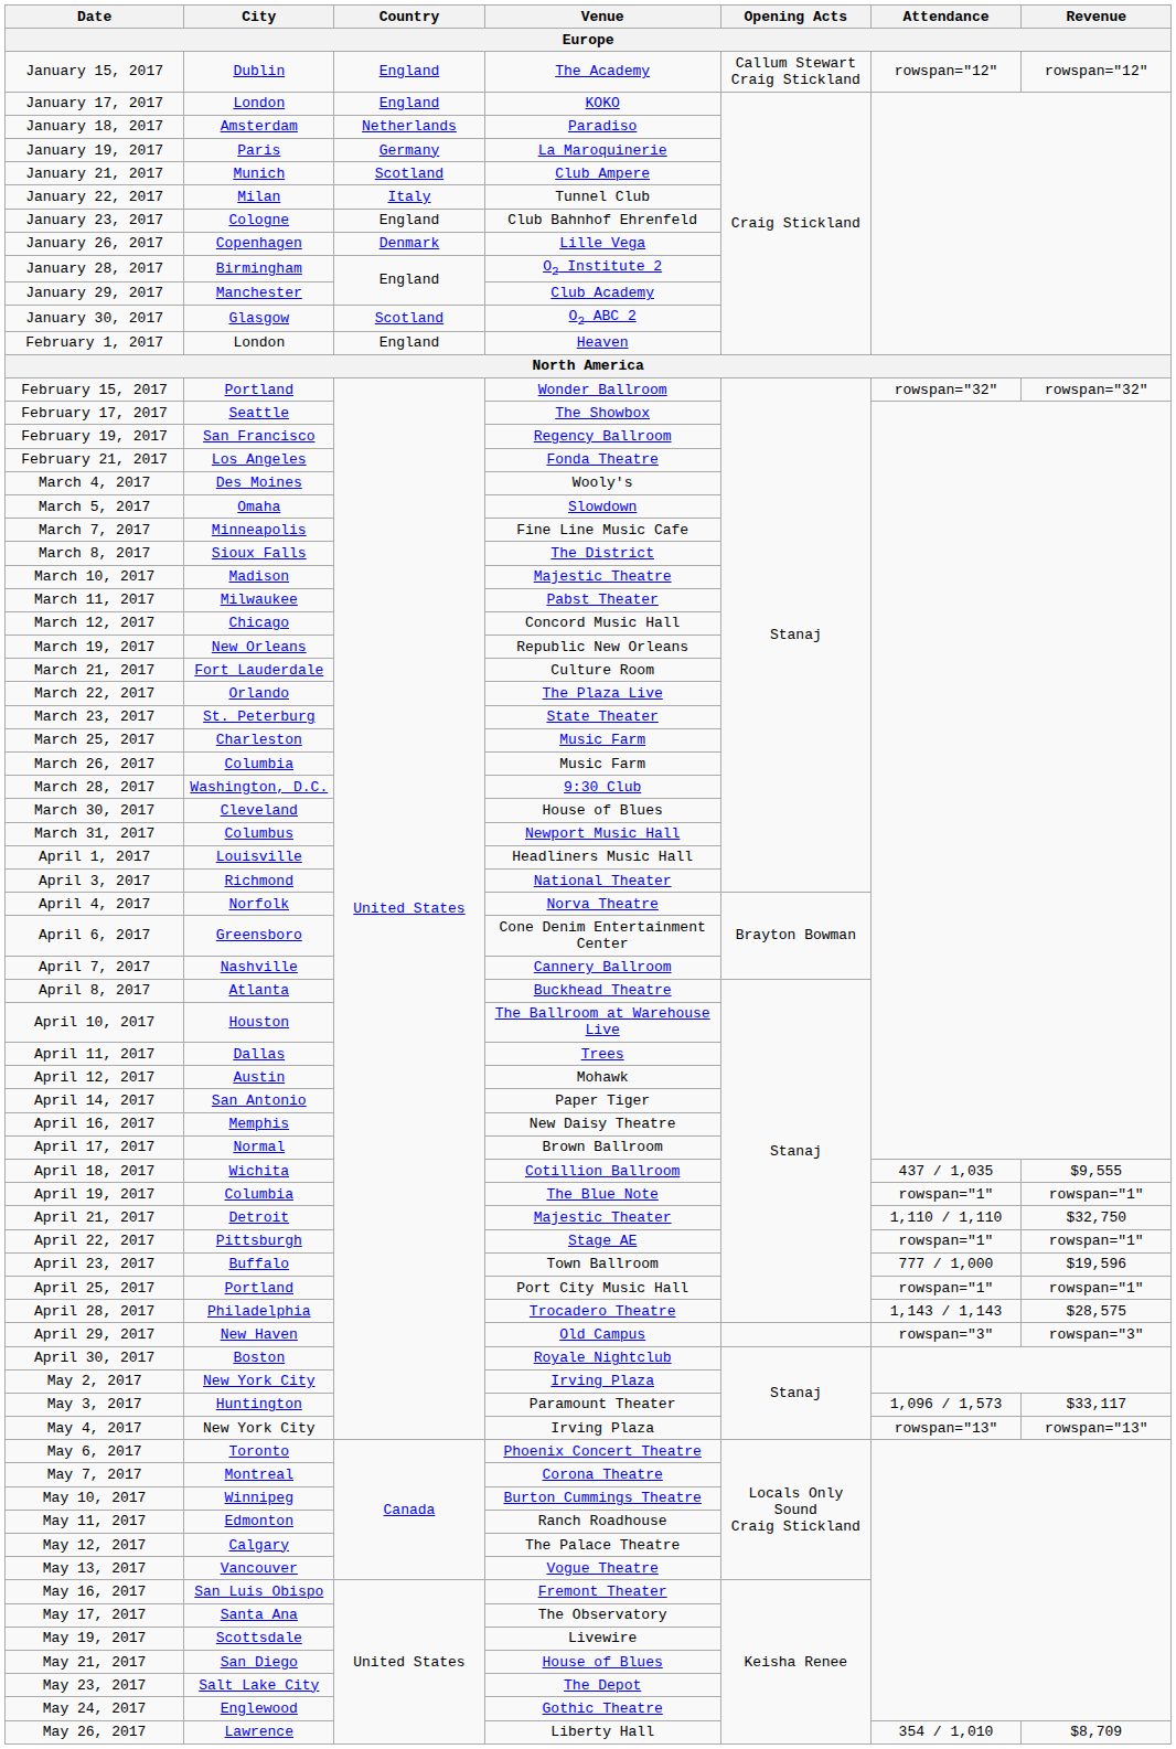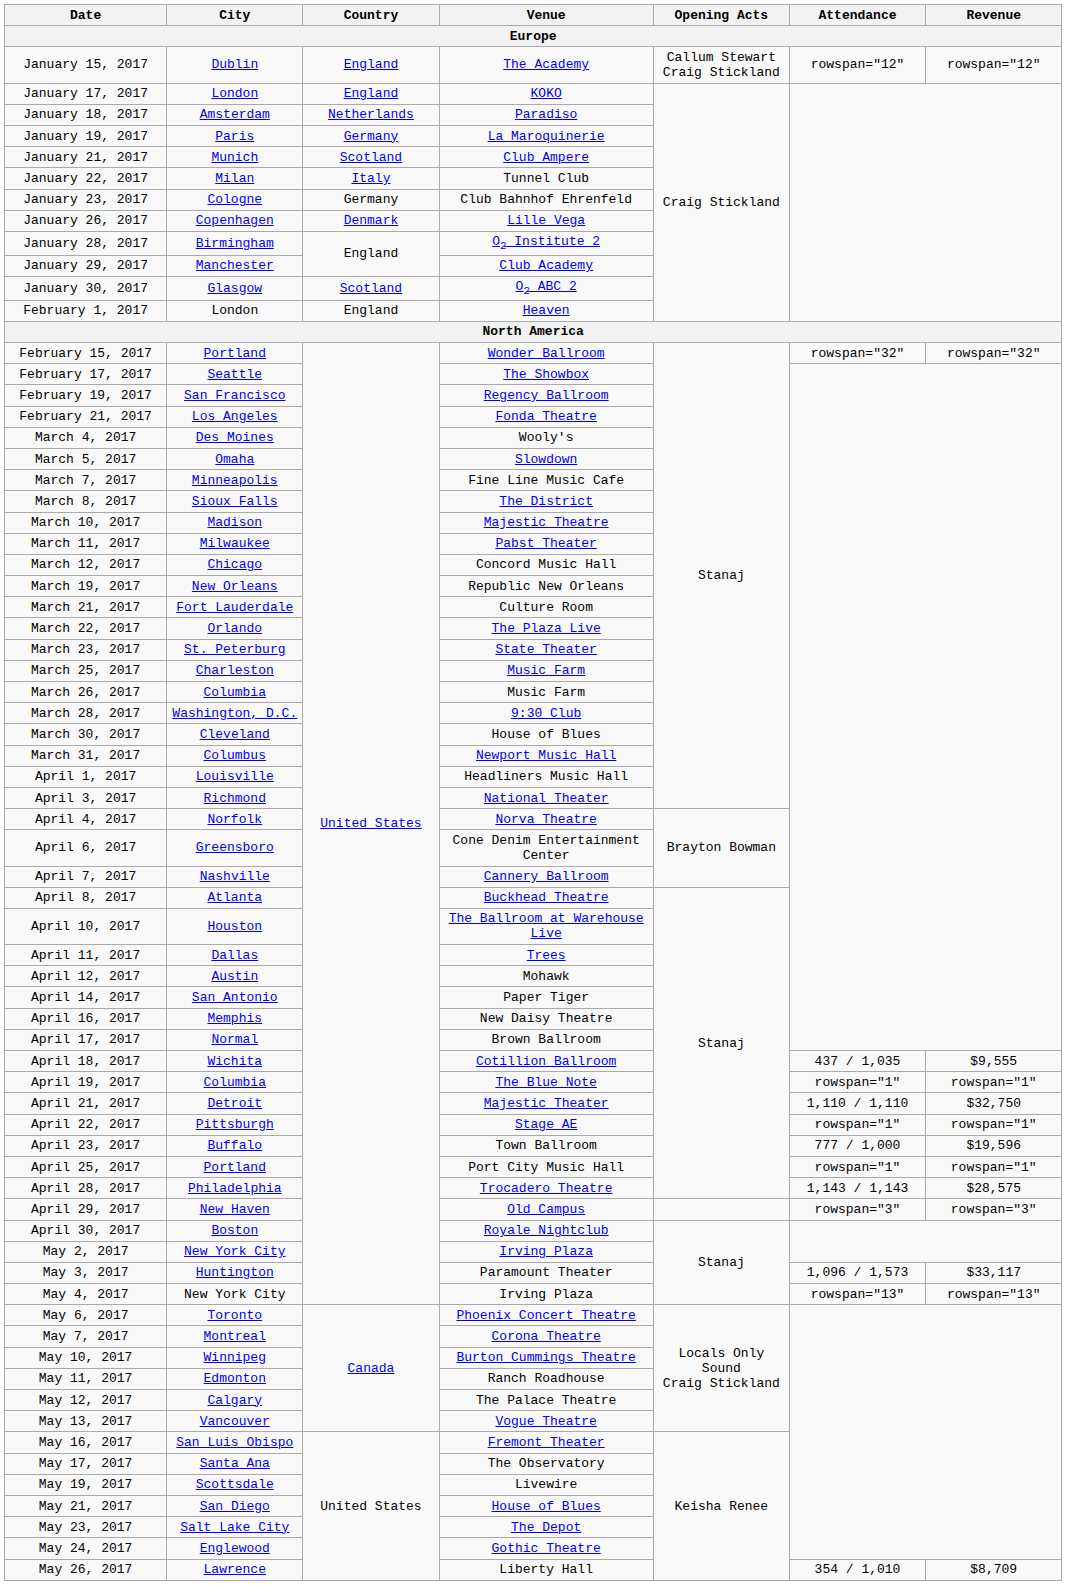January 23, 2017 | Country: England -> Germany
